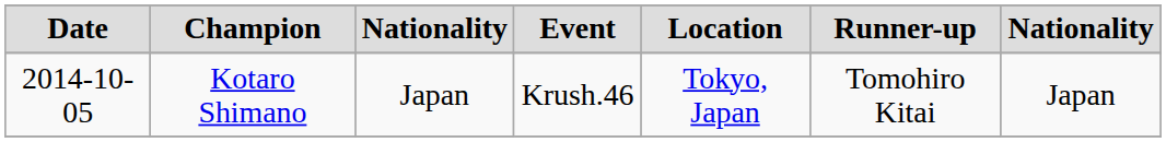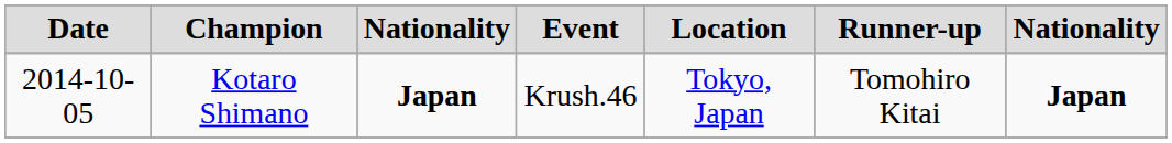Kotaro Shimano | column 3: normal -> bold
Kotaro Shimano | column 7: normal -> bold
